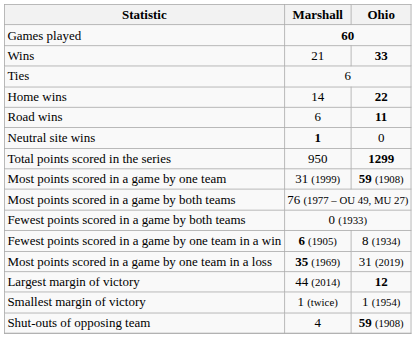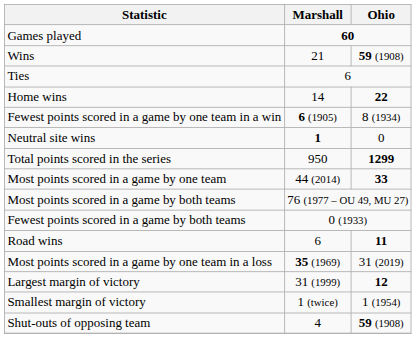Wins | Ohio: 33 -> 59 (1908)
rows swapped: Road wins <-> Fewest points scored in a game by one team in a win
Most points scored in a game by one team | Marshall: 31 (1999) -> 44 (2014)
Most points scored in a game by one team | Ohio: 59 (1908) -> 33
Largest margin of victory | Marshall: 44 (2014) -> 31 (1999)
